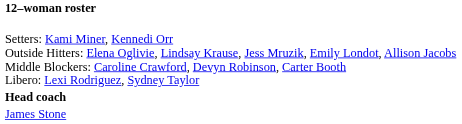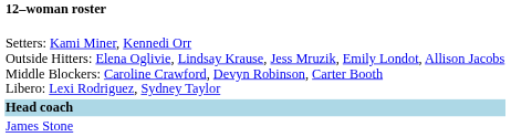row 3 | column 1: no background -> lightblue background
